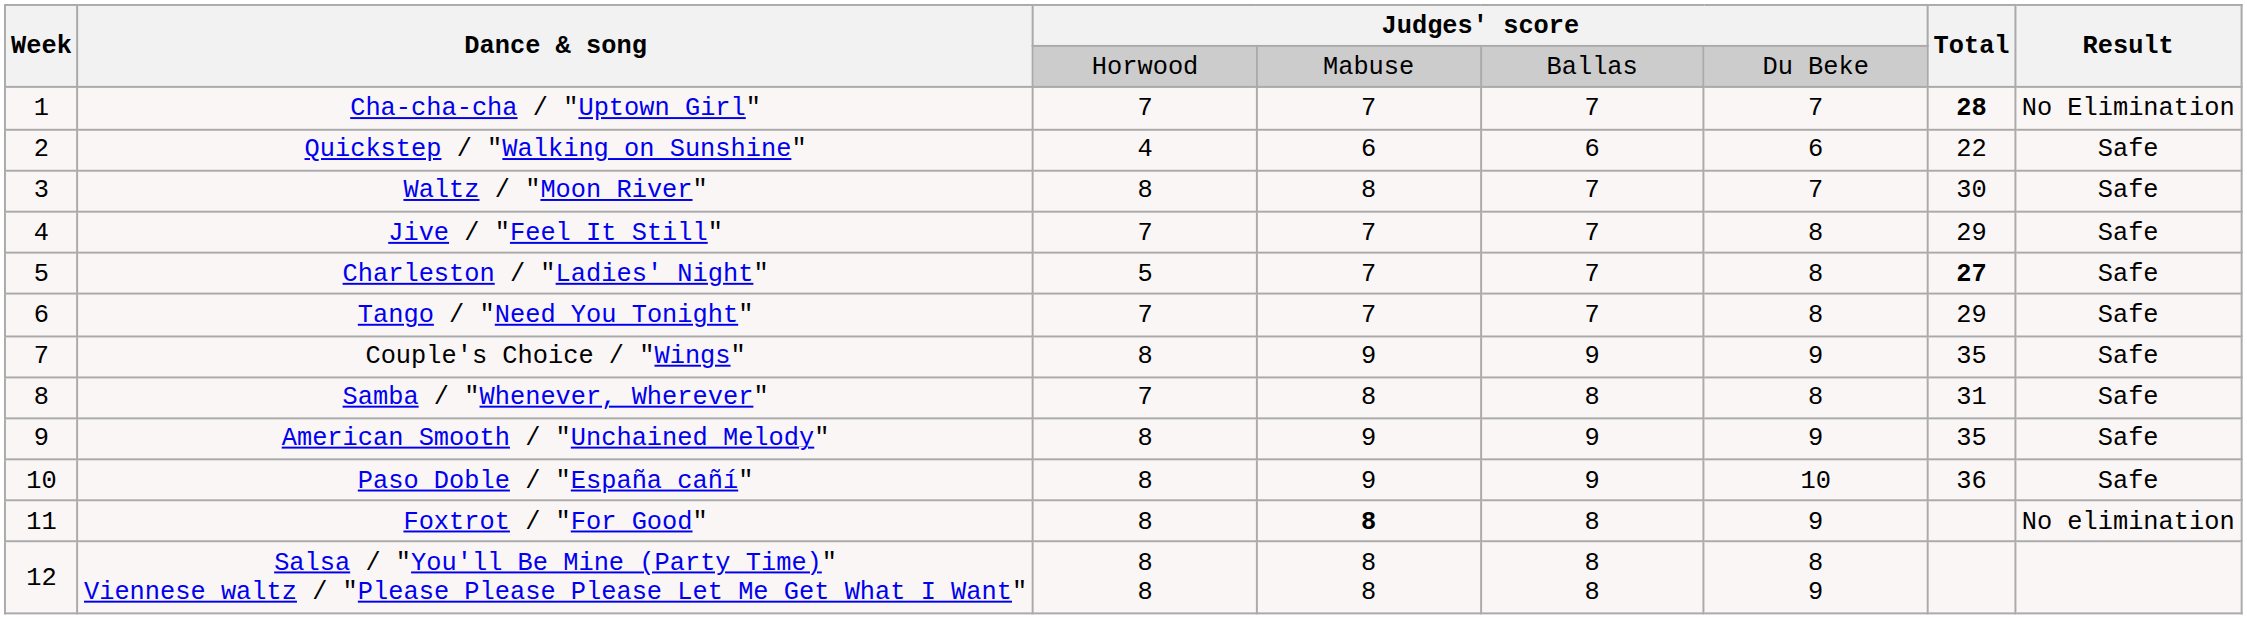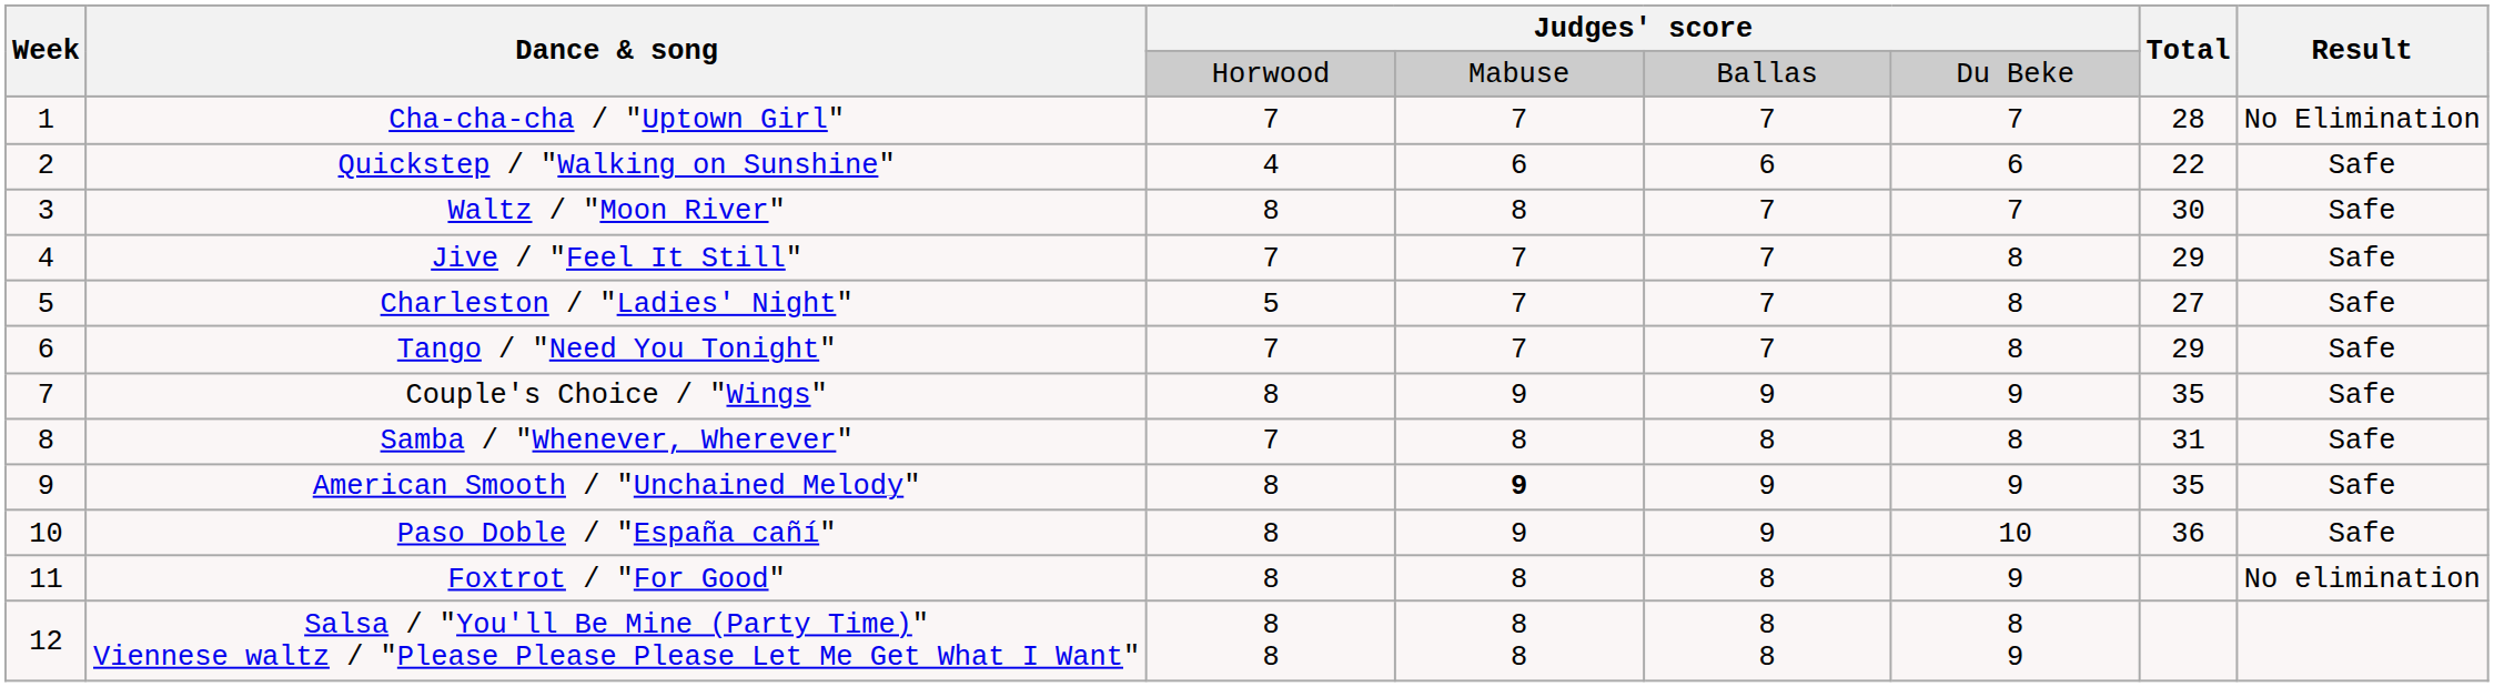Cha-cha-cha / "Uptown Girl" | Total: bold -> normal
Charleston / "Ladies' Night" | Total: bold -> normal
American Smooth / "Unchained Melody" | column 4: normal -> bold
Foxtrot / "For Good" | column 4: bold -> normal
